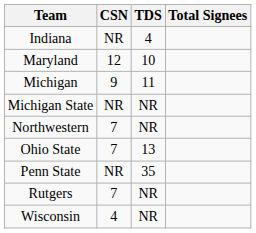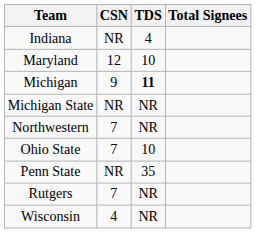Michigan | TDS: normal -> bold
Ohio State | TDS: 13 -> 10
